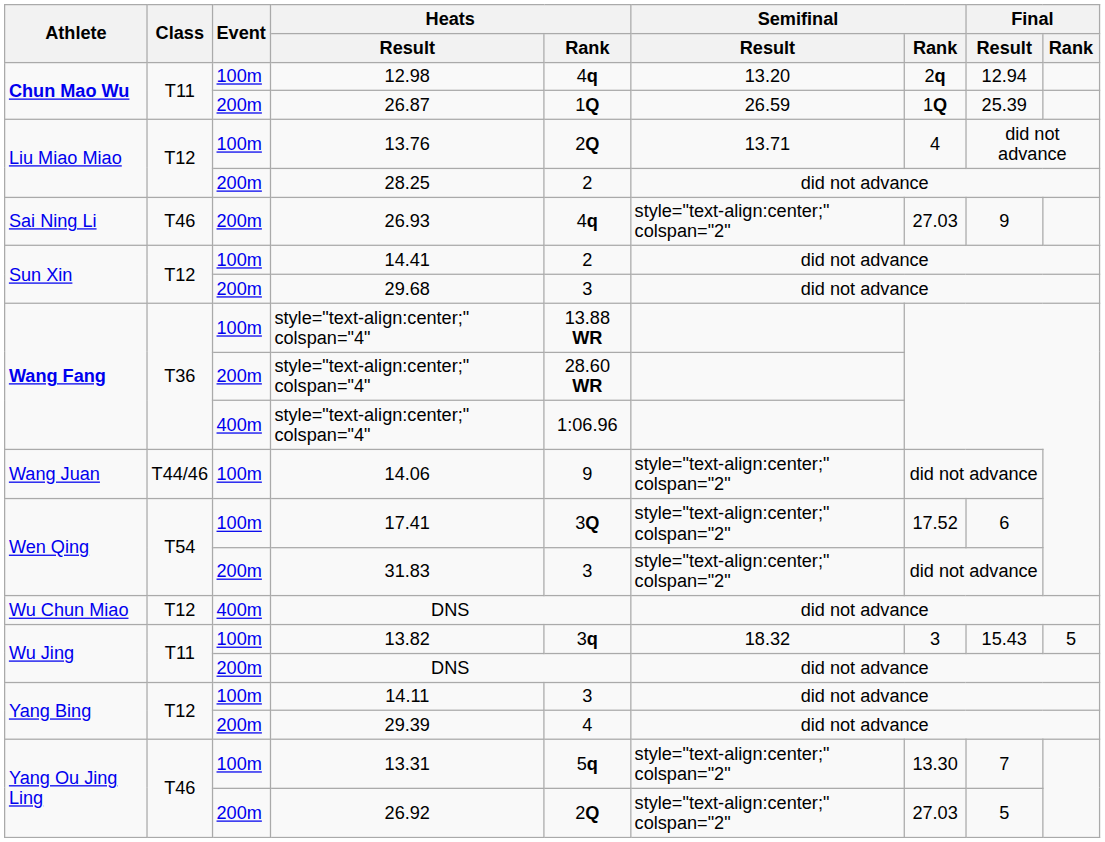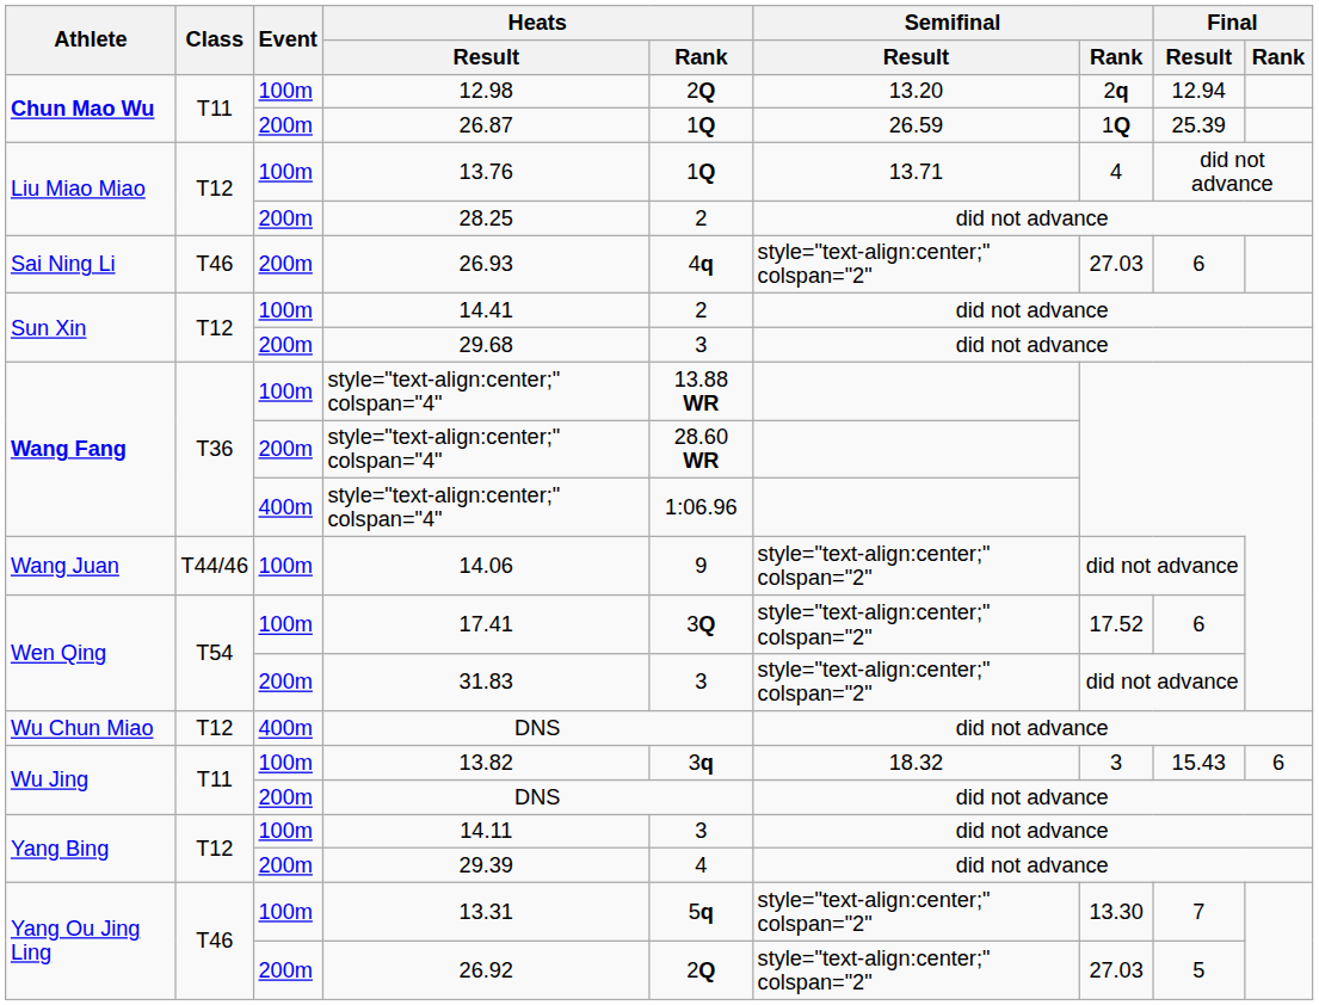12.98 | Heats / Rank: 4q -> 2Q
13.76 | Heats / Rank: 2Q -> 1Q
26.93 | Final / Result: 9 -> 6
13.82 | Final / Rank: 5 -> 6
